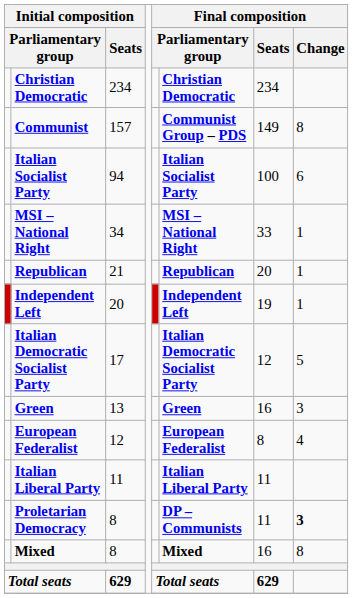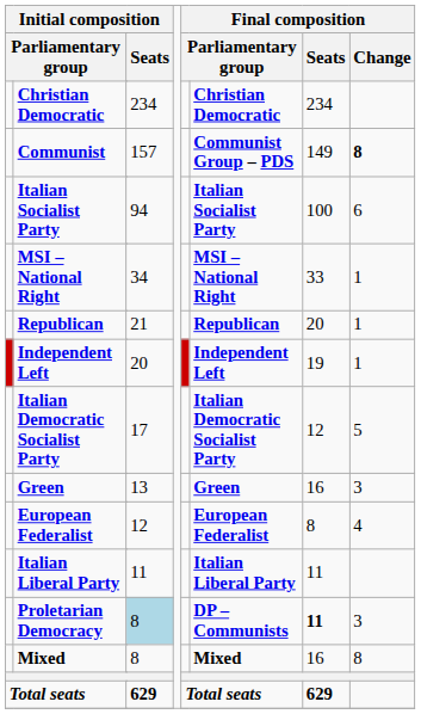Communist | Final composition / Change: normal -> bold
Proletarian Democracy | Initial composition / Seats: no background -> lightblue background
Proletarian Democracy | Final composition / Seats: normal -> bold
Proletarian Democracy | Final composition / Change: bold -> normal
